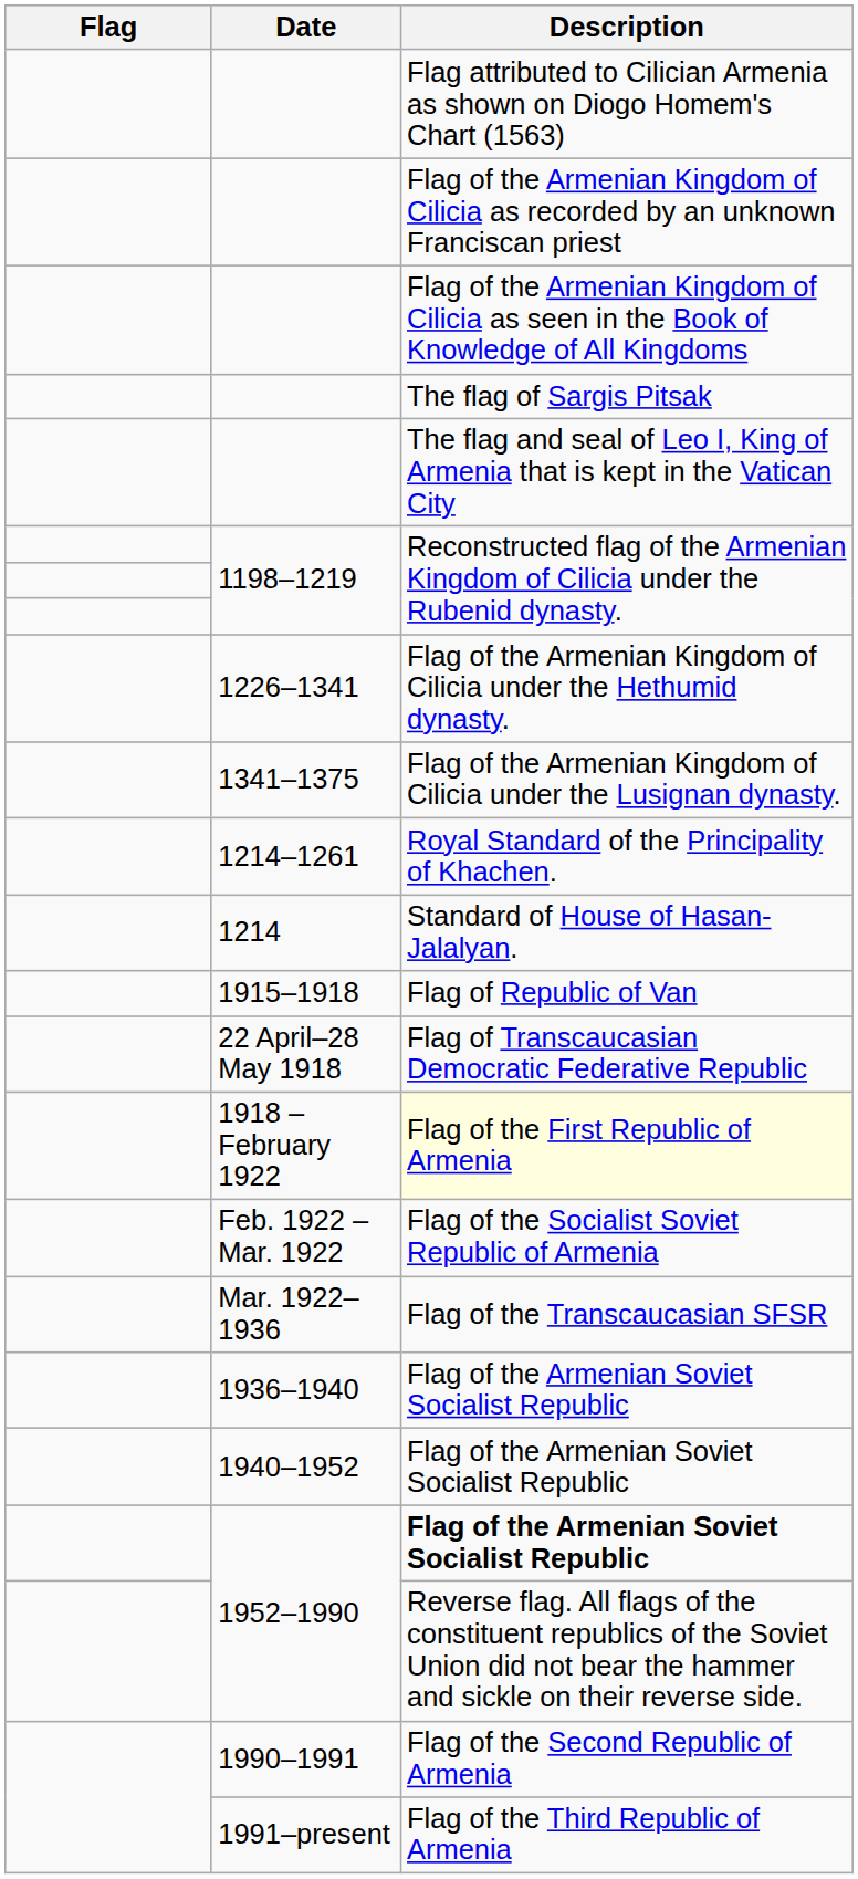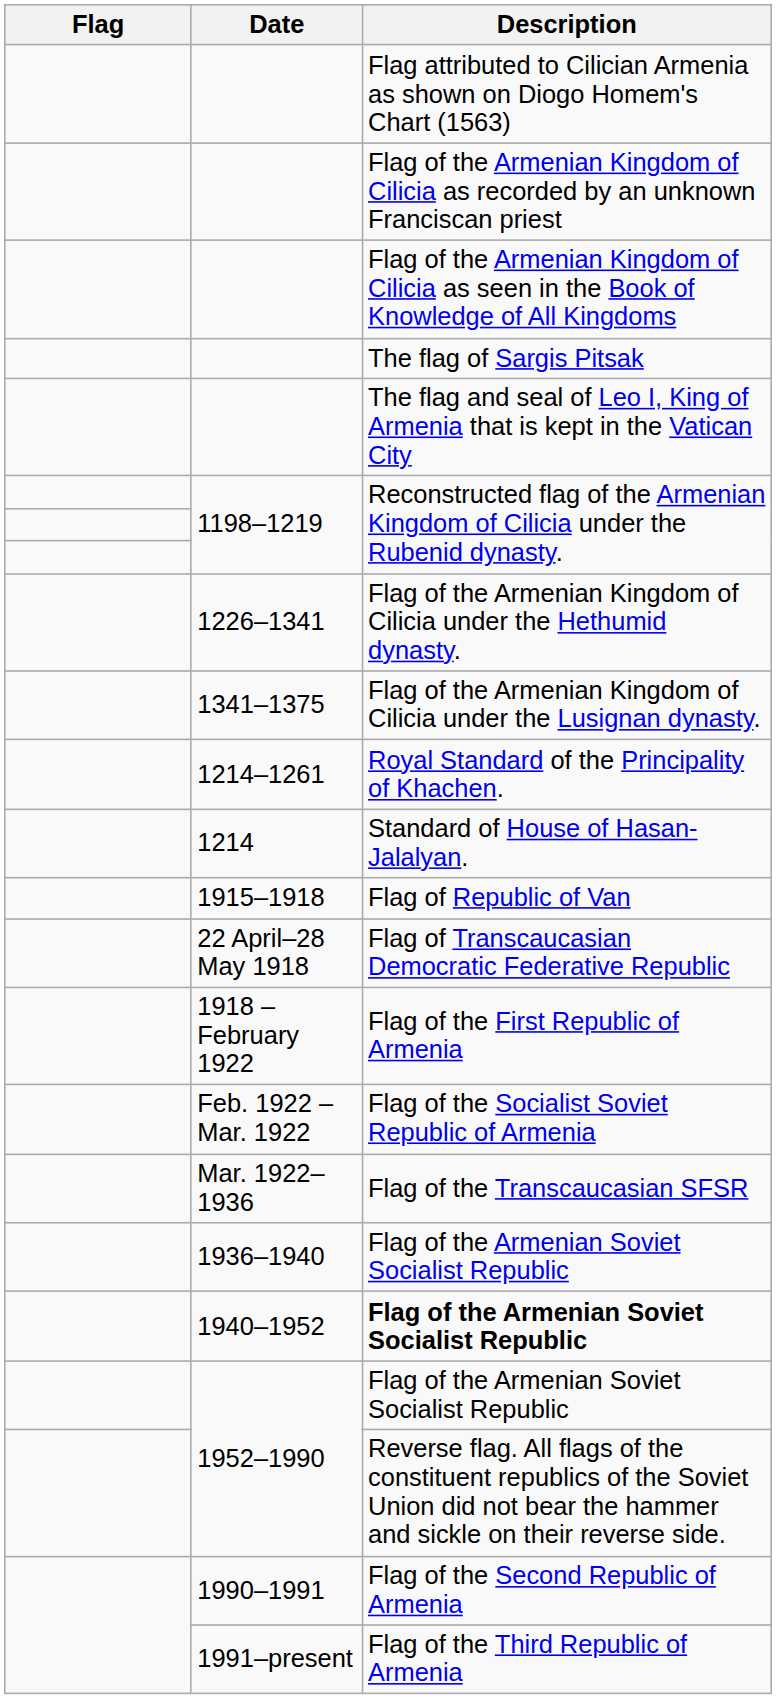Flag of the First Republic of Armenia | Description: lightyellow background -> no background
1940–1952 / Flag of the Armenian Soviet Socialist Republic | Description: normal -> bold
1952–1990 / Flag of the Armenian Soviet Socialist Republic | Description: bold -> normal
